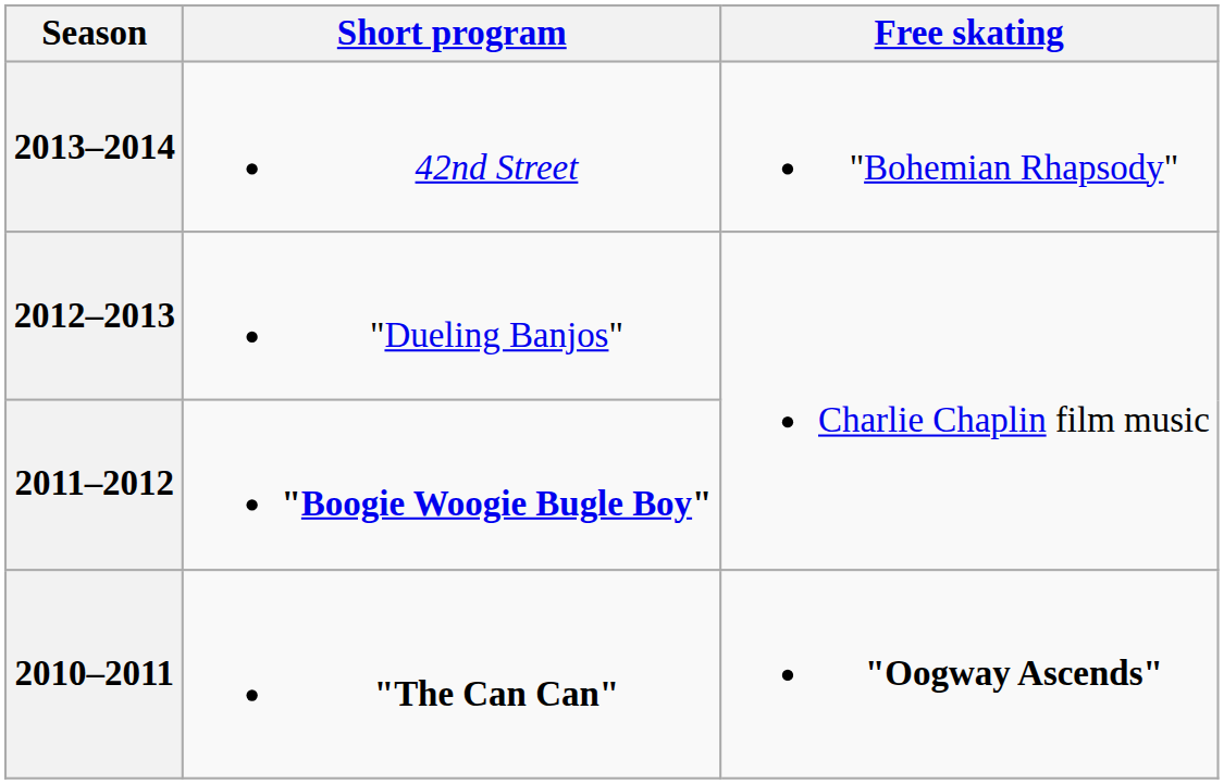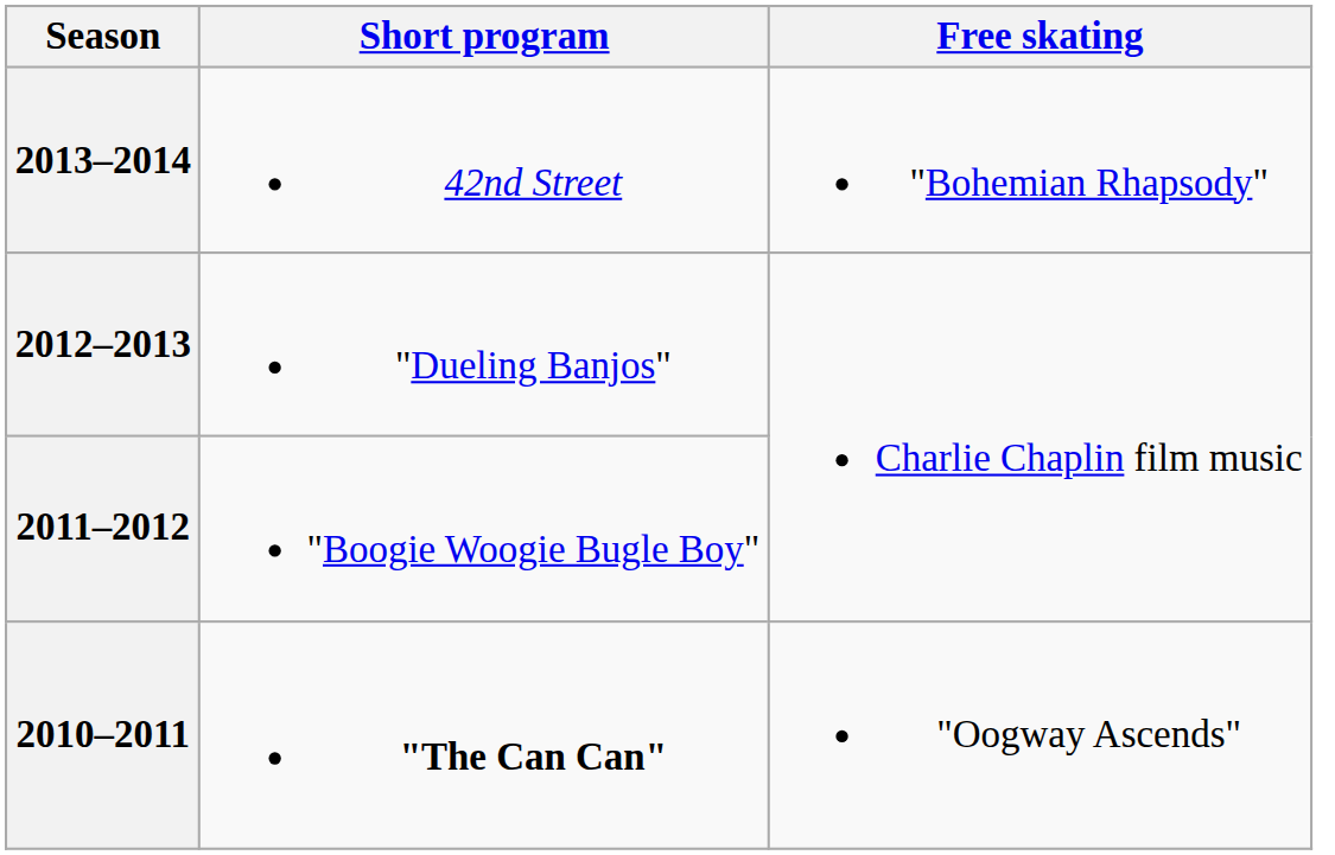2011–2012 | Short program: bold -> normal
2010–2011 | Free skating: bold -> normal
